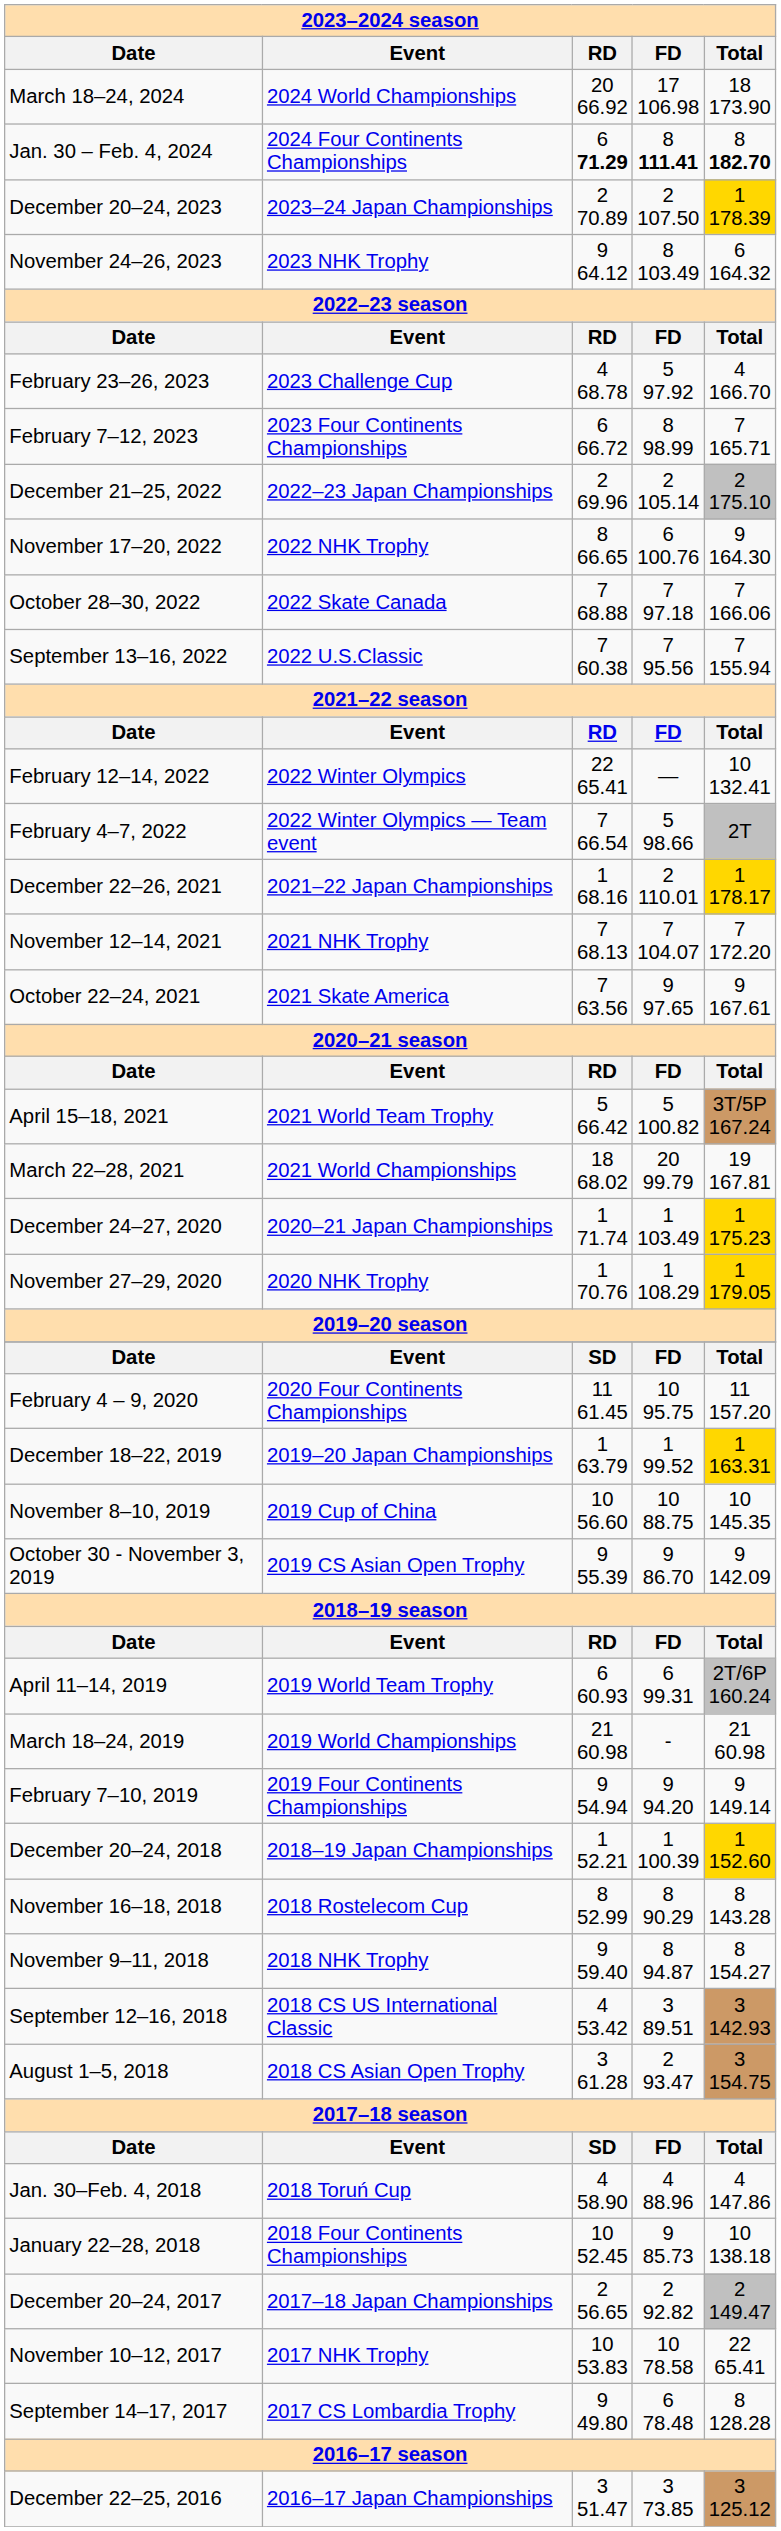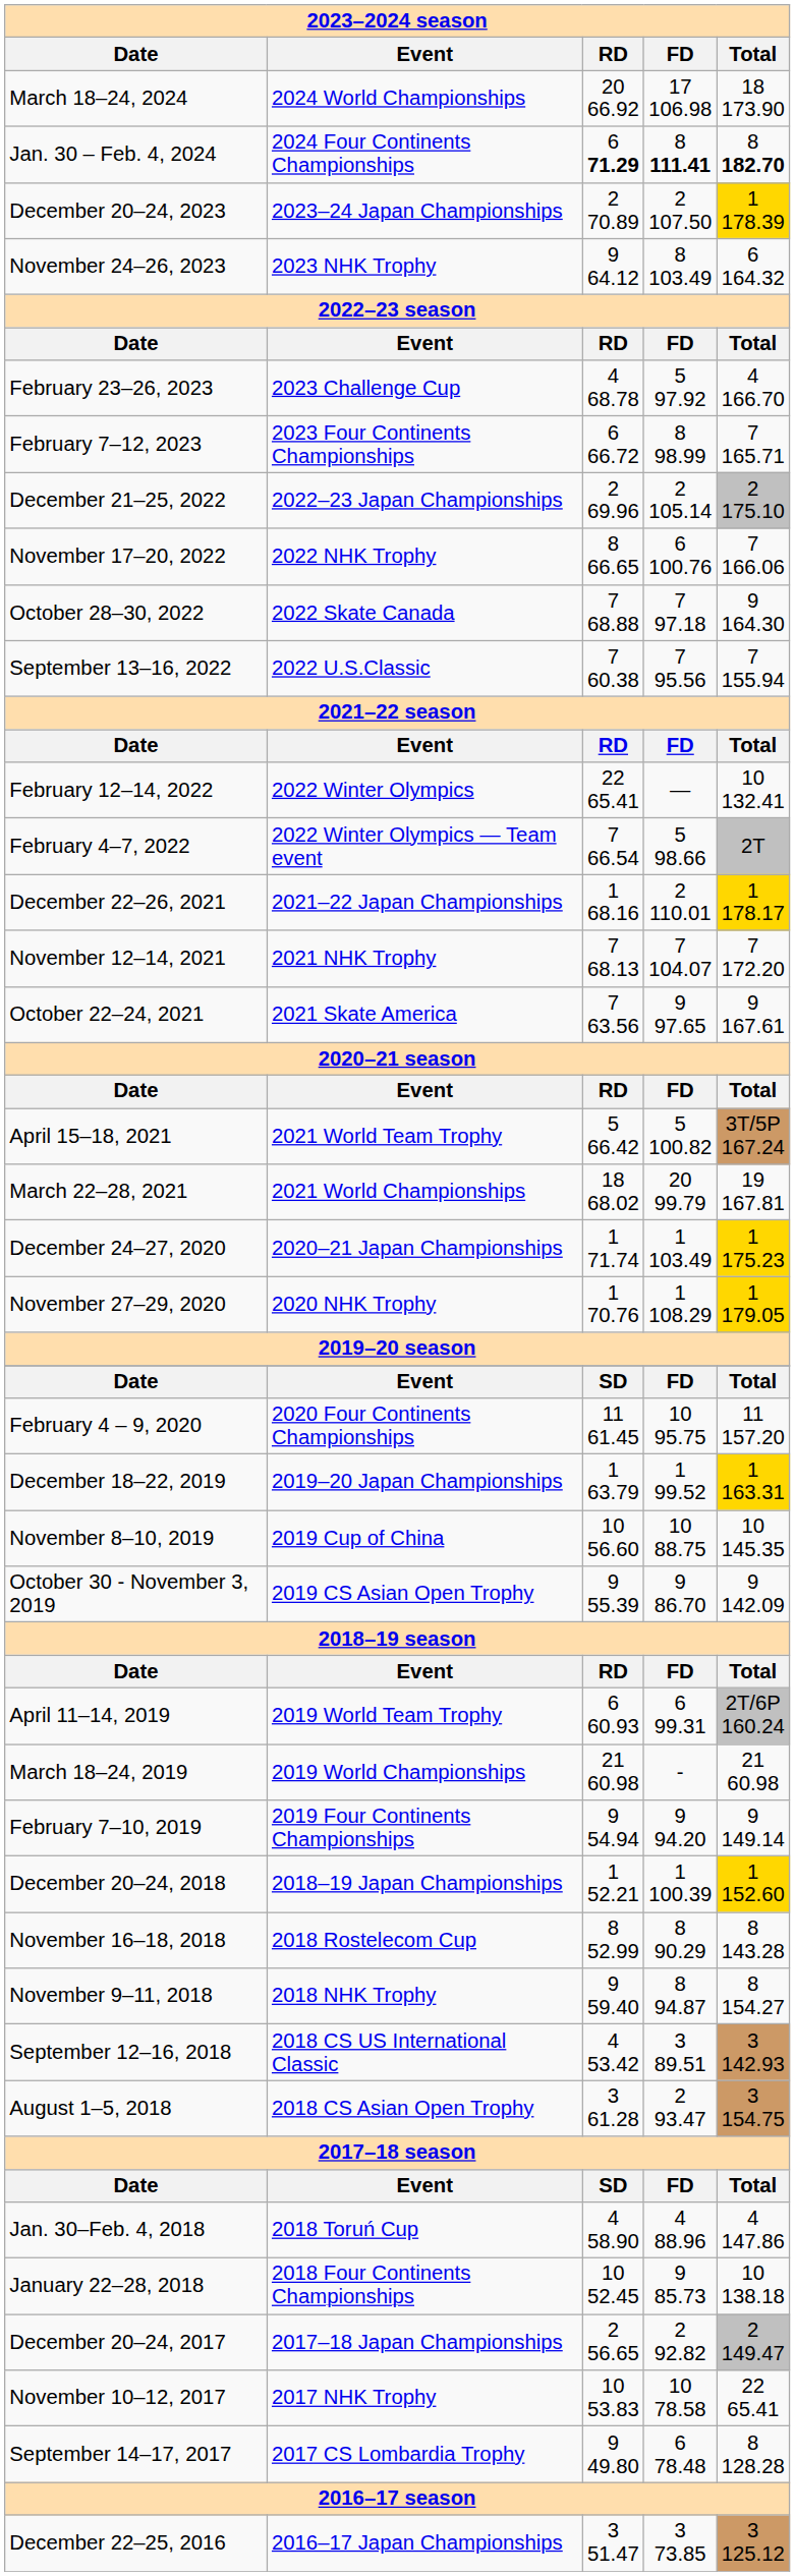November 17–20, 2022 | 2023–2024 season / Total: 9 164.30 -> 7 166.06
October 28–30, 2022 | 2023–2024 season / Total: 7 166.06 -> 9 164.30
